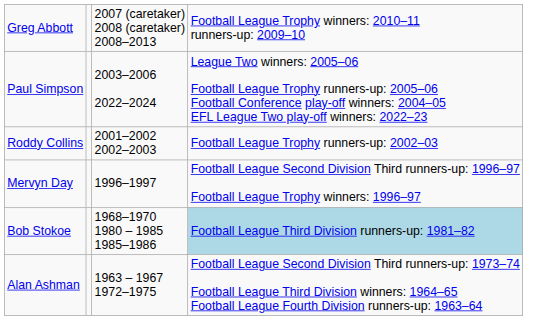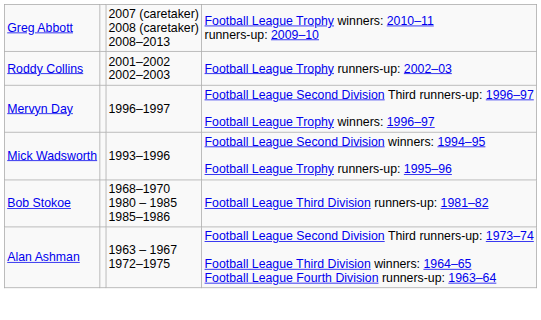- row: Paul Simpson | 2003–2006 2022–2024 | League Two winners: 2005–06 Football League Trophy runners-up: 2005–06 Football Conference play-off winners: 2004–05 EFL League Two play-off winners: 2022–23
+ row: Mick Wadsworth | 1993–1996 | Football League Second Division winners: 1994–95 Football League Trophy runners-up: 1995–96
Bob Stokoe | column 4: lightblue background -> no background
